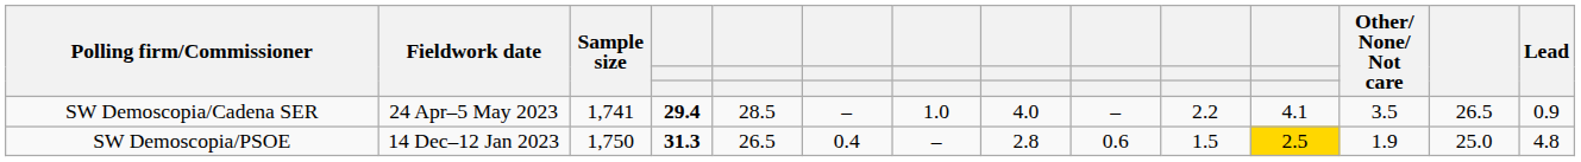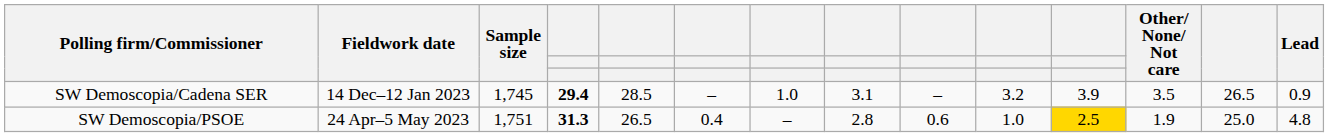SW Demoscopia/Cadena SER | Fieldwork date: 24 Apr–5 May 2023 -> 14 Dec–12 Jan 2023
SW Demoscopia/Cadena SER | Sample size: 1,741 -> 1,745
SW Demoscopia/Cadena SER | column 8: 4.0 -> 3.1
SW Demoscopia/Cadena SER | column 10: 2.2 -> 3.2
SW Demoscopia/Cadena SER | column 11: 4.1 -> 3.9
SW Demoscopia/PSOE | Fieldwork date: 14 Dec–12 Jan 2023 -> 24 Apr–5 May 2023
SW Demoscopia/PSOE | Sample size: 1,750 -> 1,751
SW Demoscopia/PSOE | column 10: 1.5 -> 1.0
